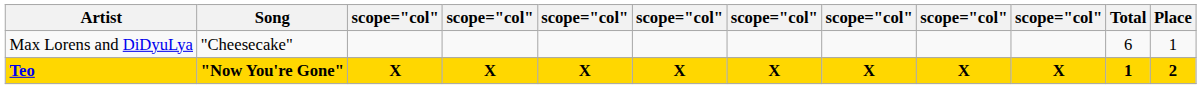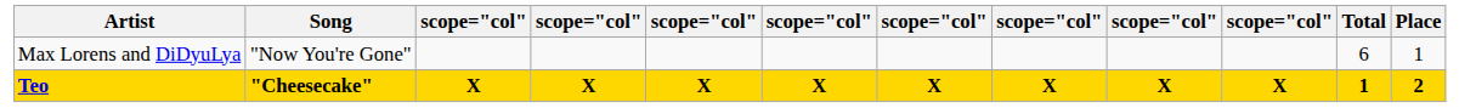Max Lorens and DiDyuLya | Song: "Cheesecake" -> "Now You're Gone"
Teo | Song: "Now You're Gone" -> "Cheesecake"
